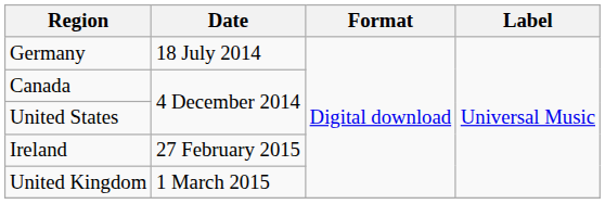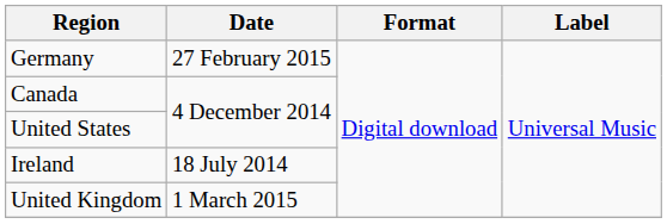Germany | Date: 18 July 2014 -> 27 February 2015
Ireland | Date: 27 February 2015 -> 18 July 2014
